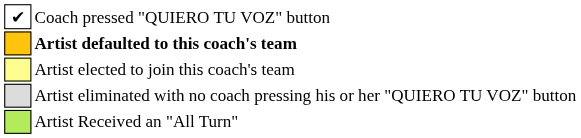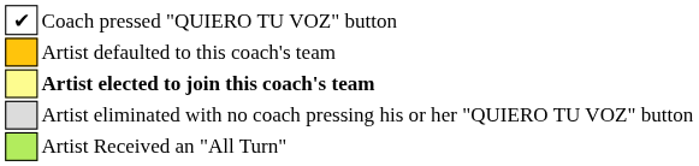Artist defaulted to this coach's team | column 2: bold -> normal
Artist elected to join this coach's team | column 2: normal -> bold
